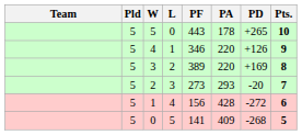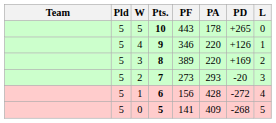columns swapped: L <-> Pts.
